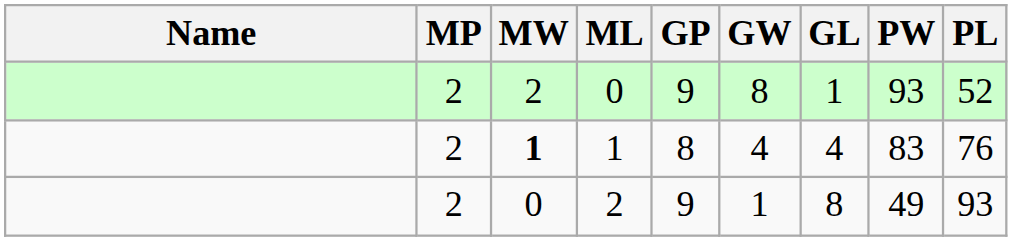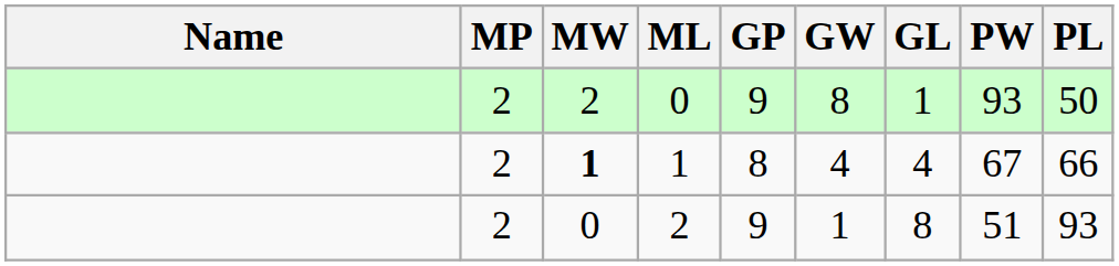row 2 | PL: 52 -> 50
row 3 | PW: 83 -> 67
row 3 | PL: 76 -> 66
row 4 | PW: 49 -> 51
